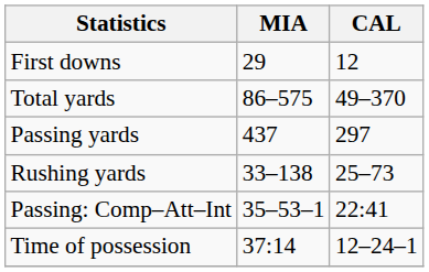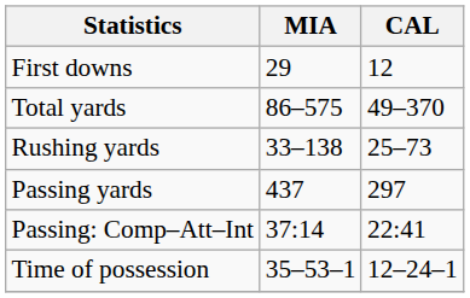rows swapped: Rushing yards <-> Passing yards
Passing: Comp–Att–Int | MIA: 35–53–1 -> 37:14
Time of possession | MIA: 37:14 -> 35–53–1
